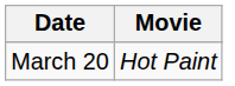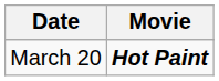March 20 | Movie: normal -> bold
